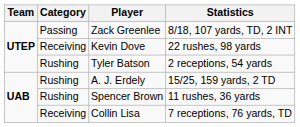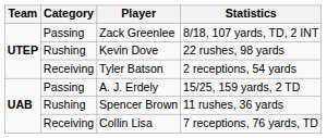Kevin Dove | Category: Receiving -> Rushing
Tyler Batson | Category: Rushing -> Receiving
A. J. Erdely | Category: Rushing -> Passing
